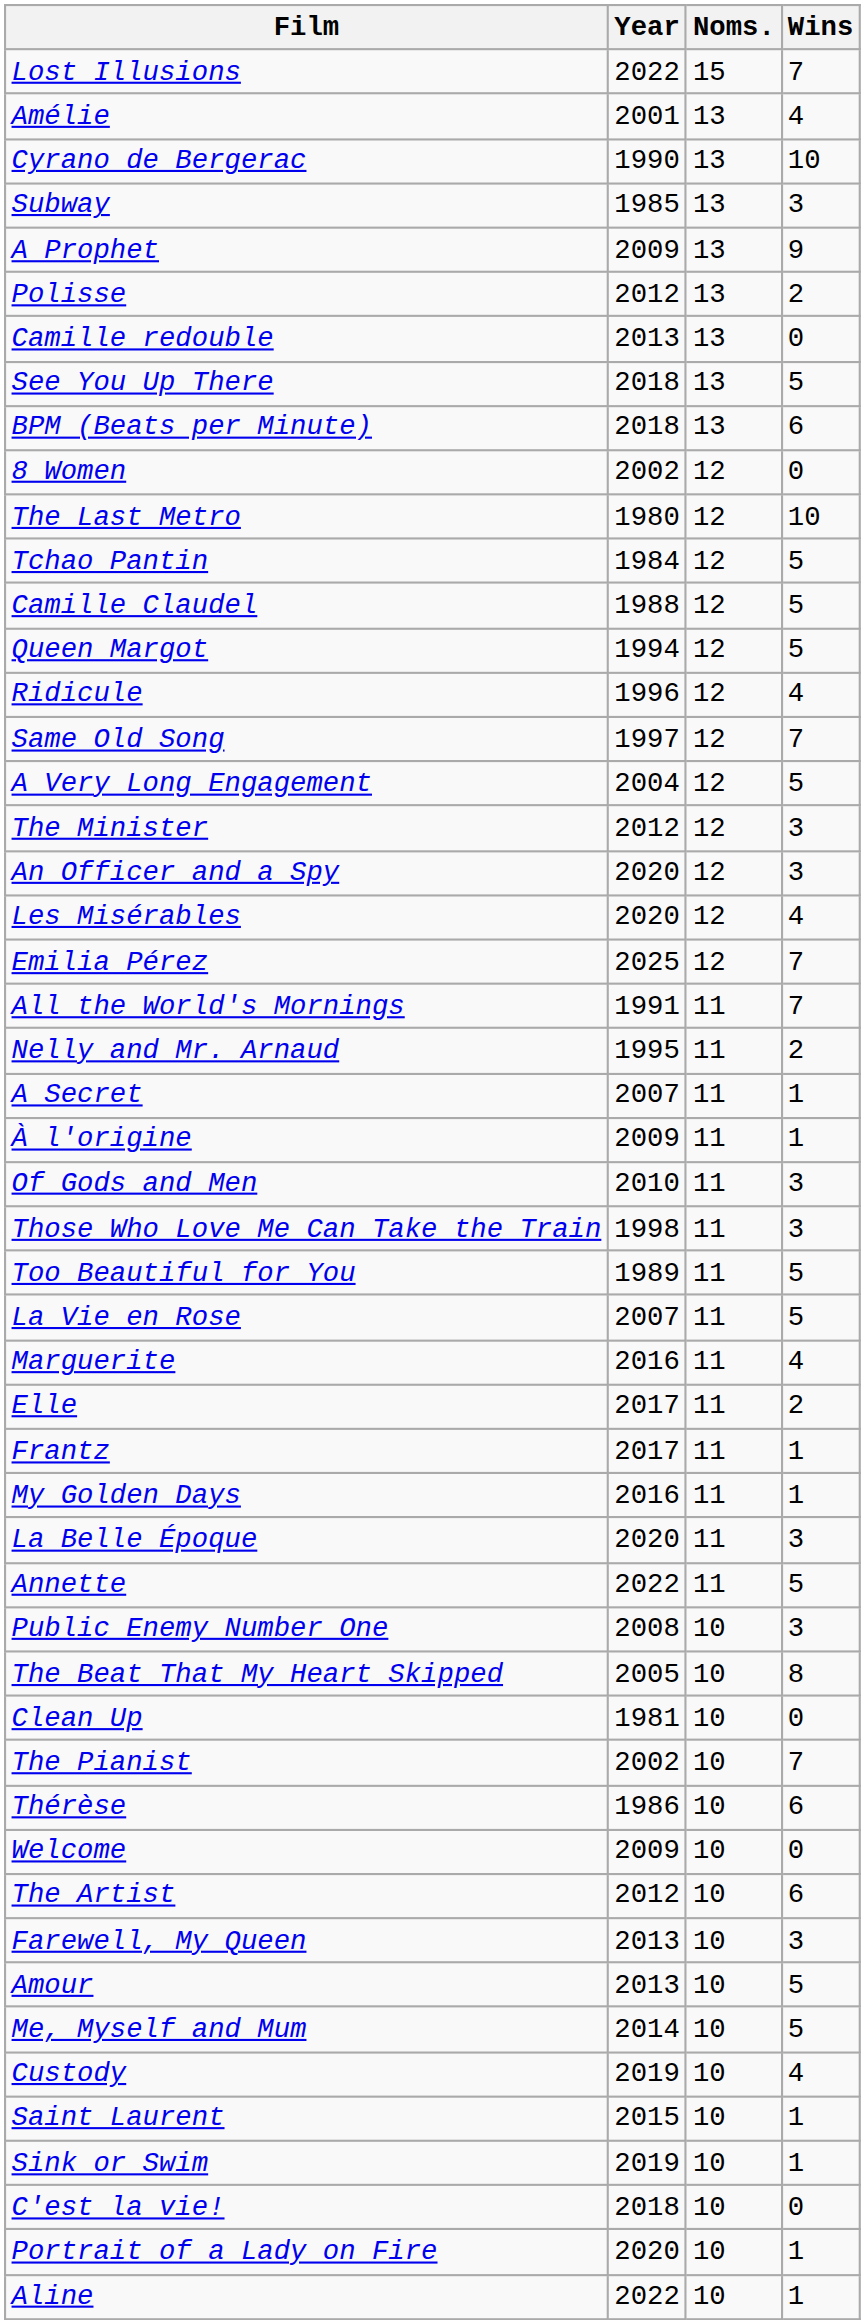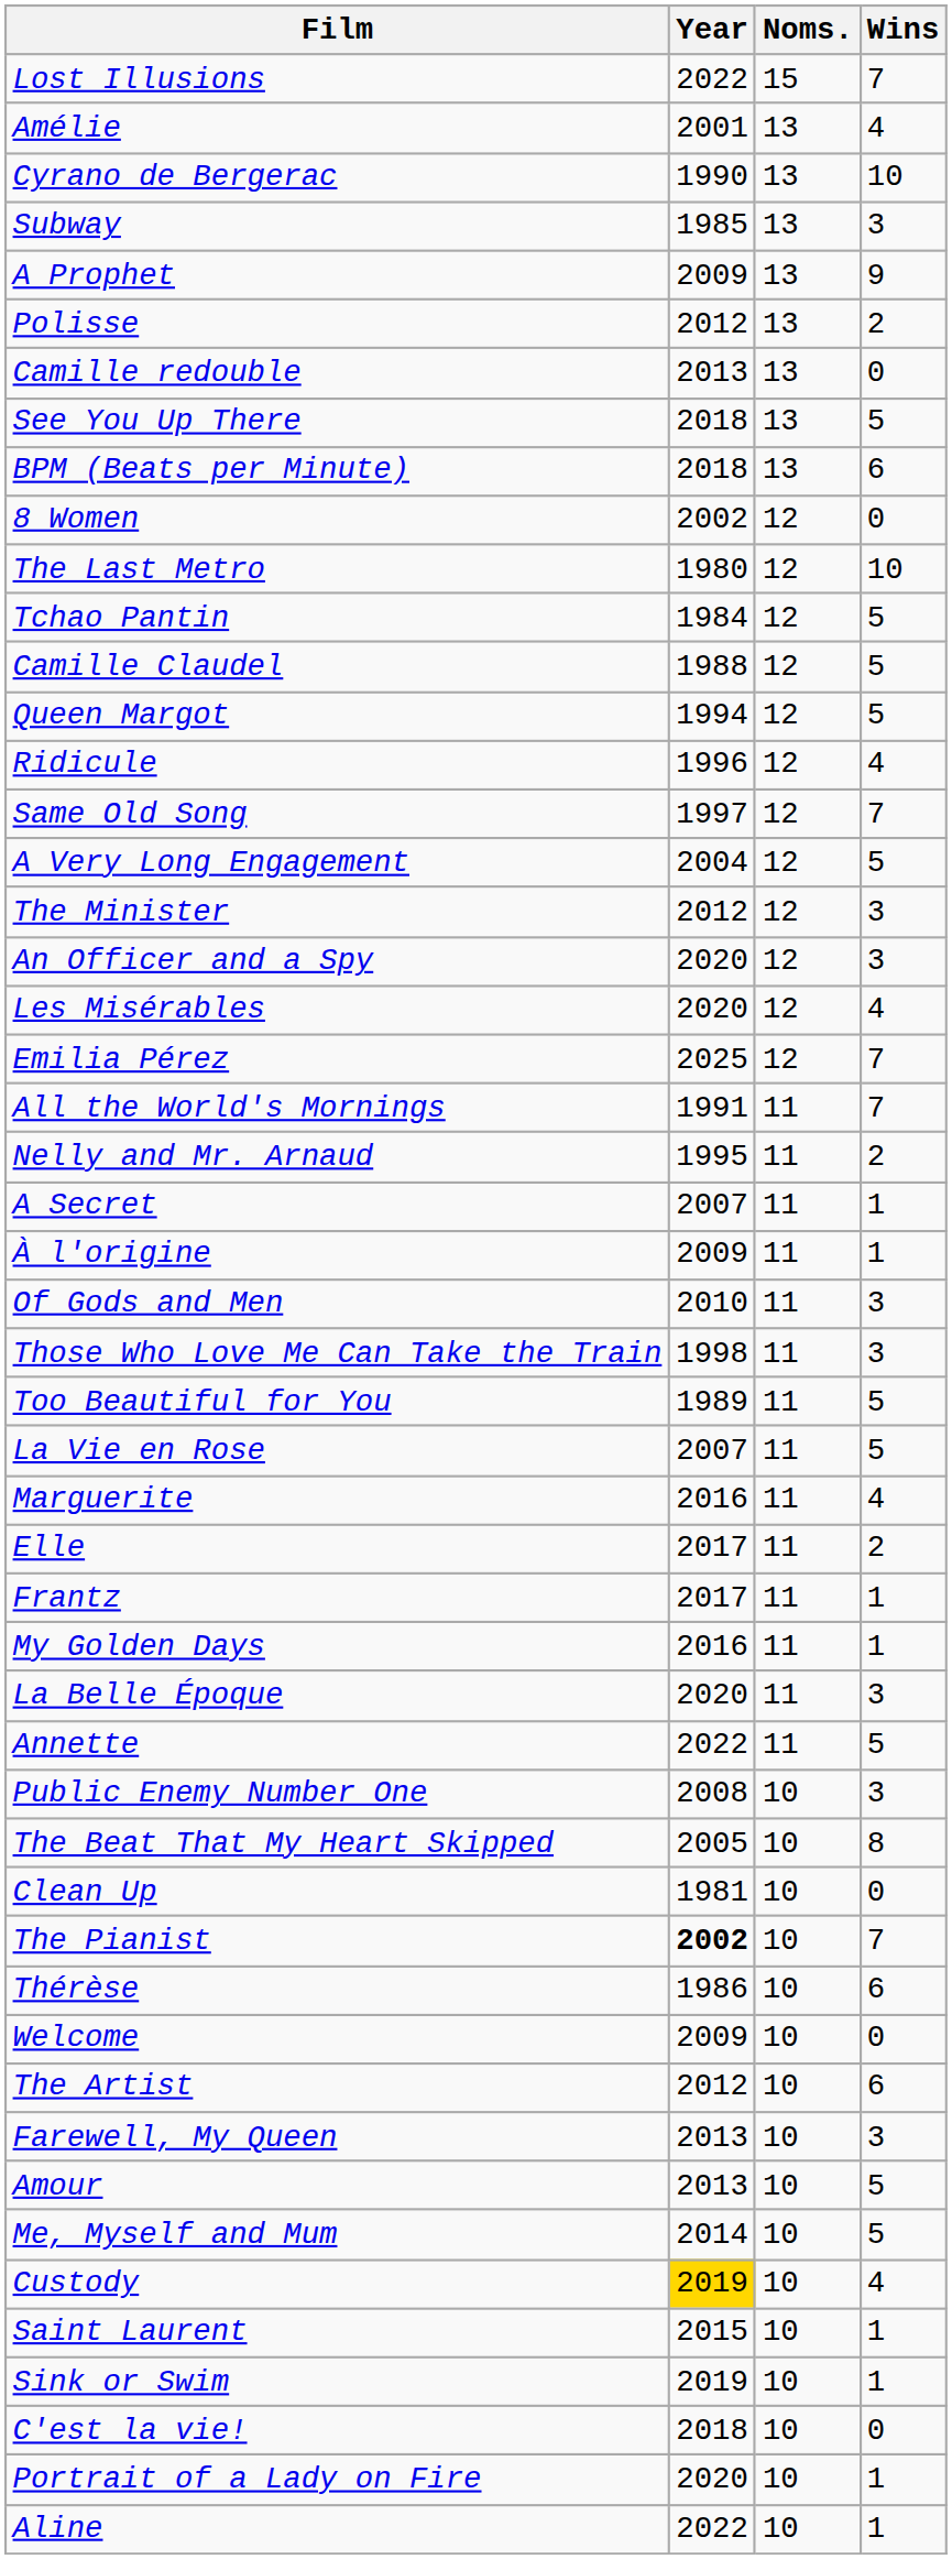The Pianist | Year: normal -> bold
Custody | Year: no background -> gold background
